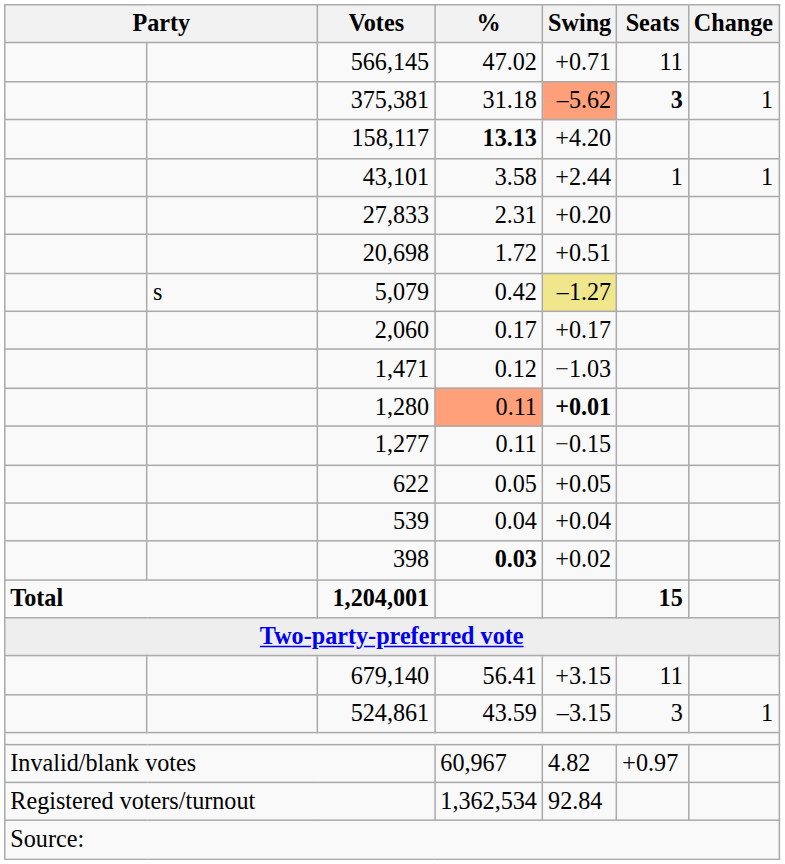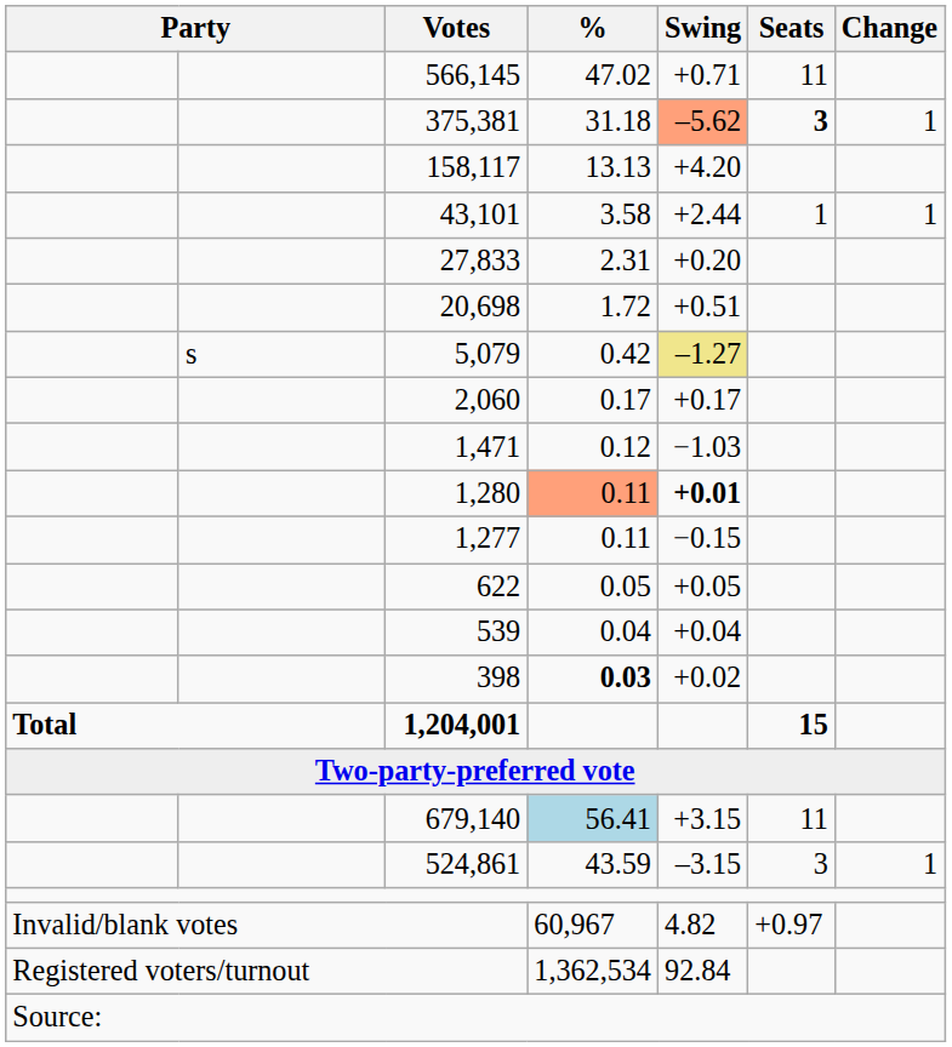158,117 | %: bold -> normal
679,140 | %: no background -> lightblue background
